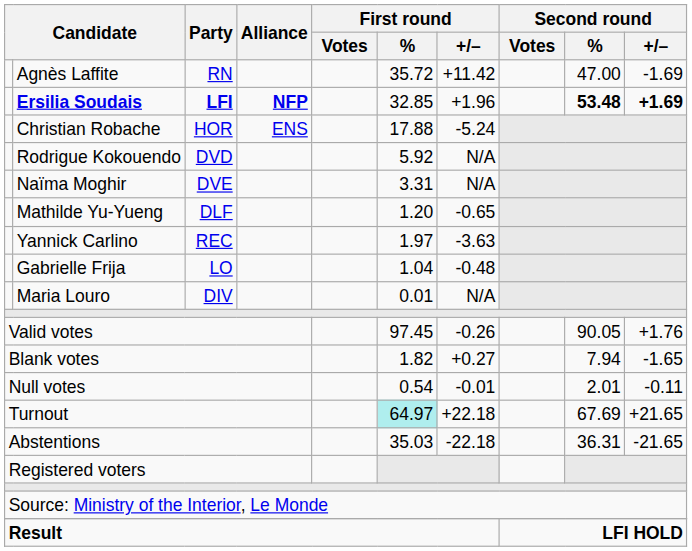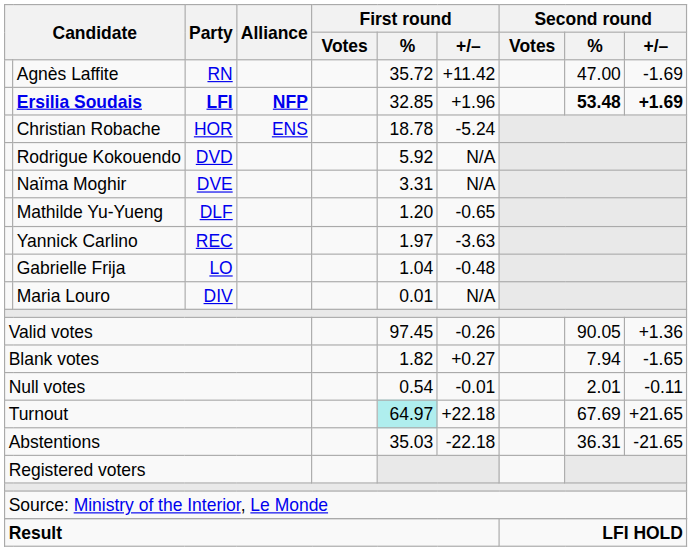Christian Robache | First round / %: 17.88 -> 18.78
Valid votes | Second round / +/–: +1.76 -> +1.36
